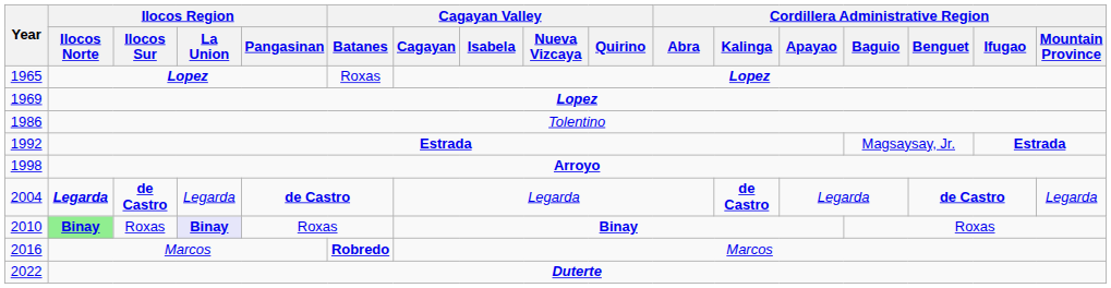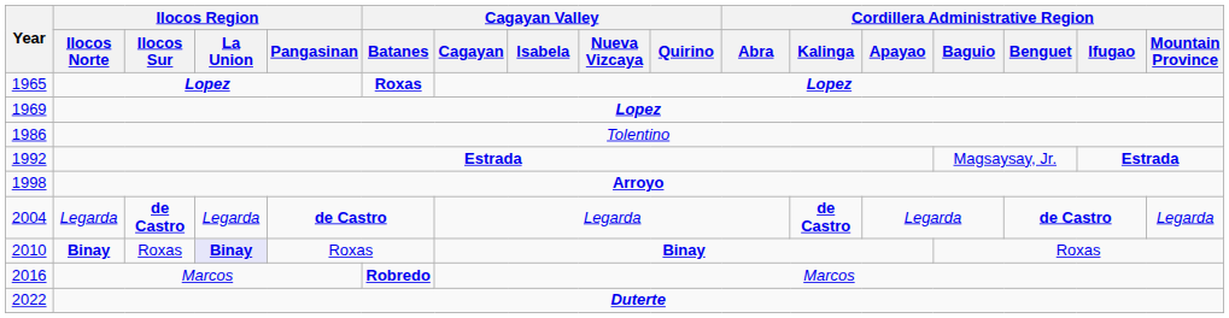1965 | Cagayan Valley / Batanes: normal -> bold
2004 | Ilocos Region / Ilocos Norte: bold -> normal
2010 | Ilocos Region / Ilocos Norte: lightgreen background -> no background
